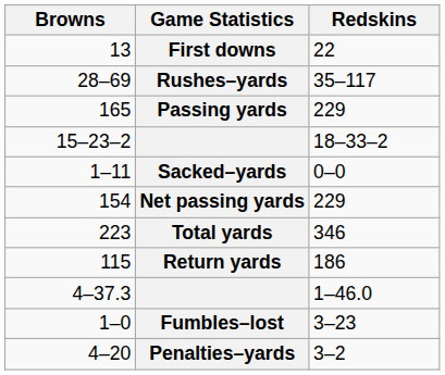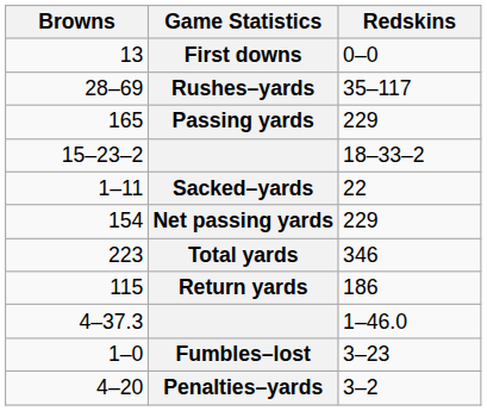First downs | Redskins: 22 -> 0–0
Sacked–yards | Redskins: 0–0 -> 22
